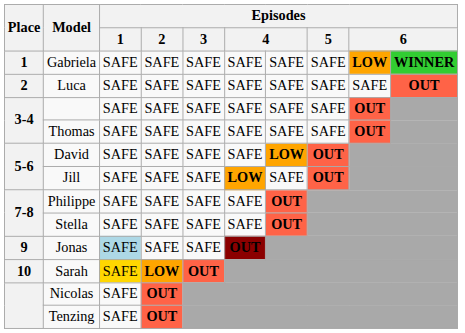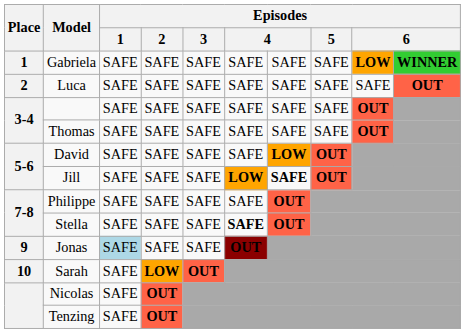Jill | column 7: normal -> bold
Stella | column 6: normal -> bold
Sarah | Episodes / 1: gold background -> no background
